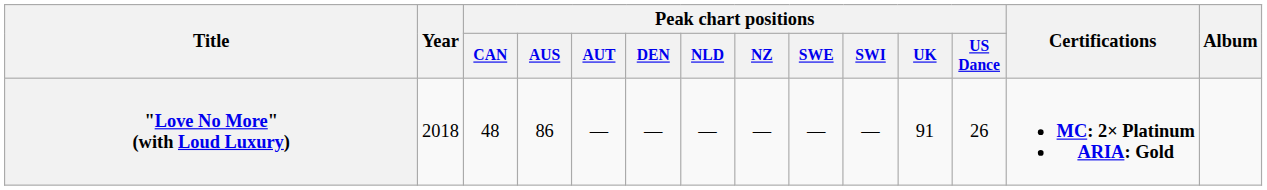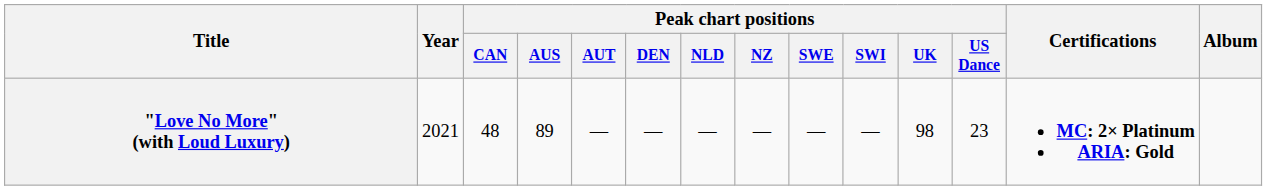"Love No More" (with Loud Luxury) | Year: 2018 -> 2021
"Love No More" (with Loud Luxury) | Peak chart positions / AUS: 86 -> 89
"Love No More" (with Loud Luxury) | Peak chart positions / UK: 91 -> 98
"Love No More" (with Loud Luxury) | Peak chart positions / US Dance: 26 -> 23
